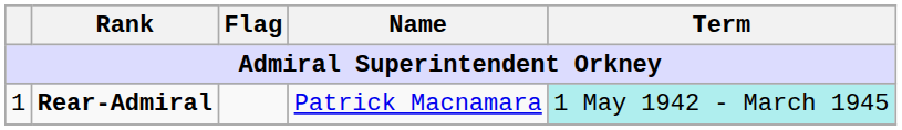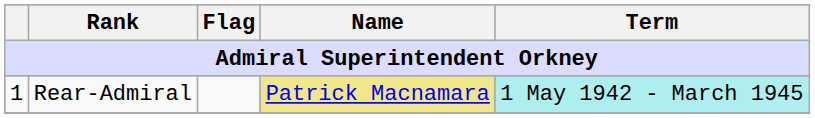1 | Rank: bold -> normal
1 | Name: no background -> khaki background
